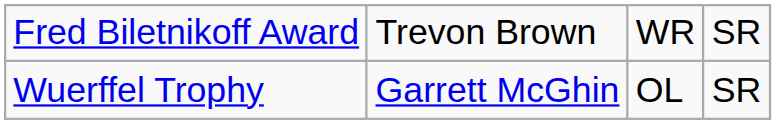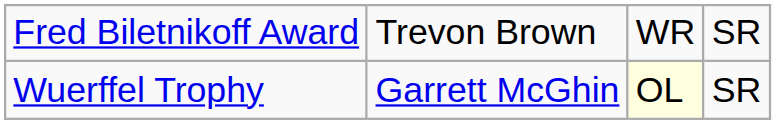Wuerffel Trophy | column 3: no background -> lightyellow background
